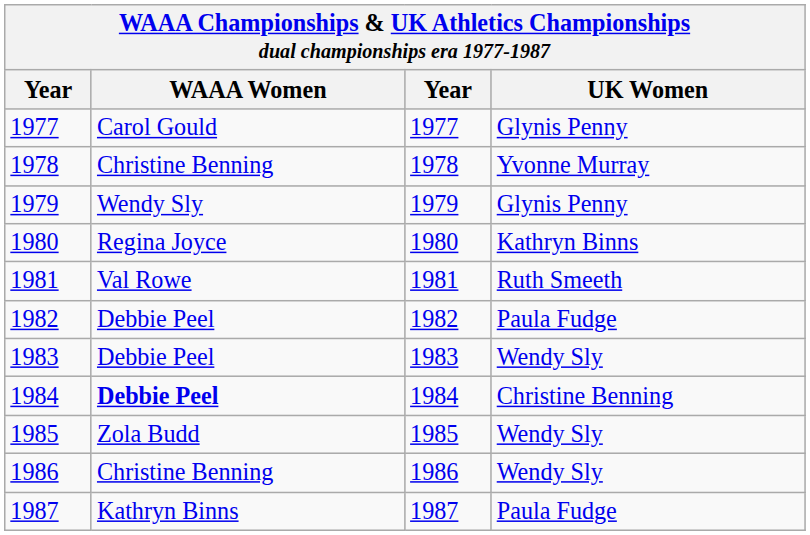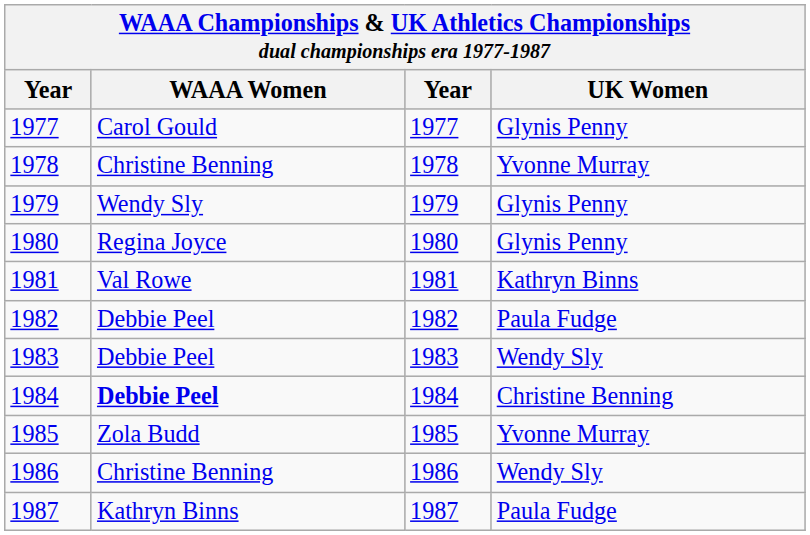row 6 | UK Women: Kathryn Binns -> Glynis Penny
row 7 | UK Women: Ruth Smeeth -> Kathryn Binns
row 11 | UK Women: Wendy Sly -> Yvonne Murray
